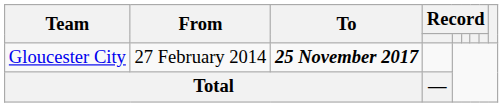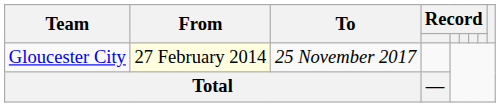Gloucester City | From: no background -> lightyellow background
Gloucester City | To: bold -> normal
